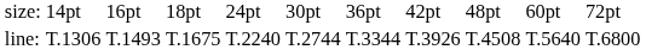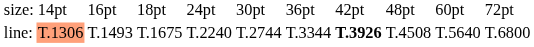line: | column 2: no background -> lightsalmon background
line: | column 8: normal -> bold
